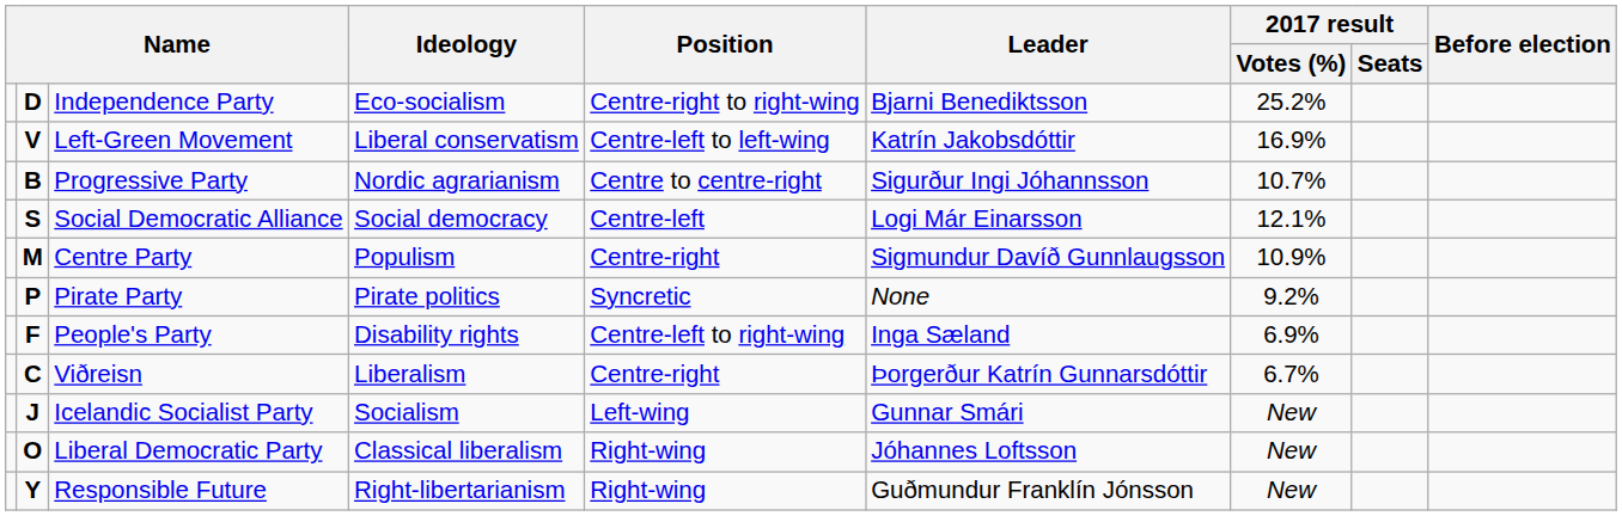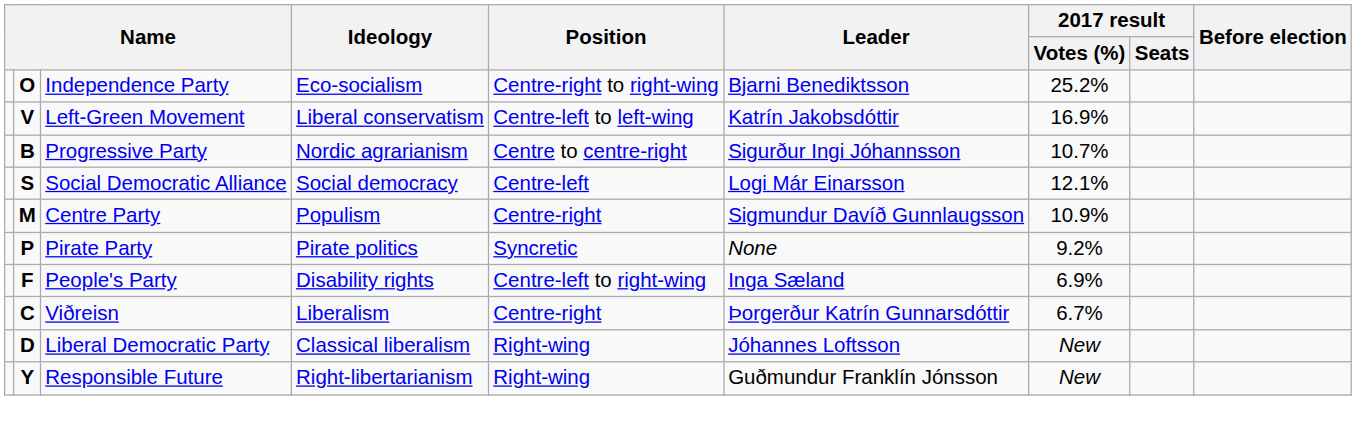Independence Party | column 2: D -> O
- row: J | Icelandic Socialist Party | Socialism | Left-wing | Gunnar Smári | New
Liberal Democratic Party | column 2: O -> D
